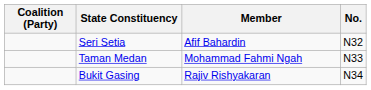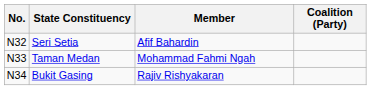columns swapped: No. <-> Coalition (Party)
